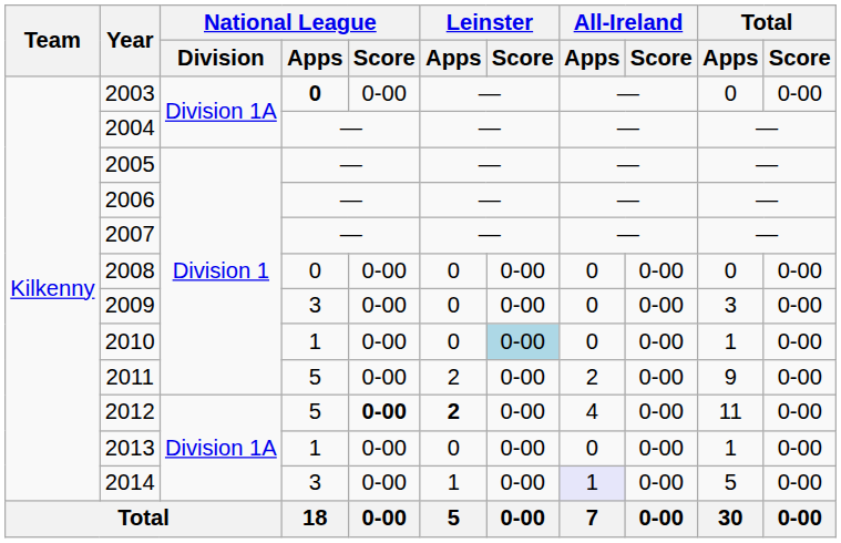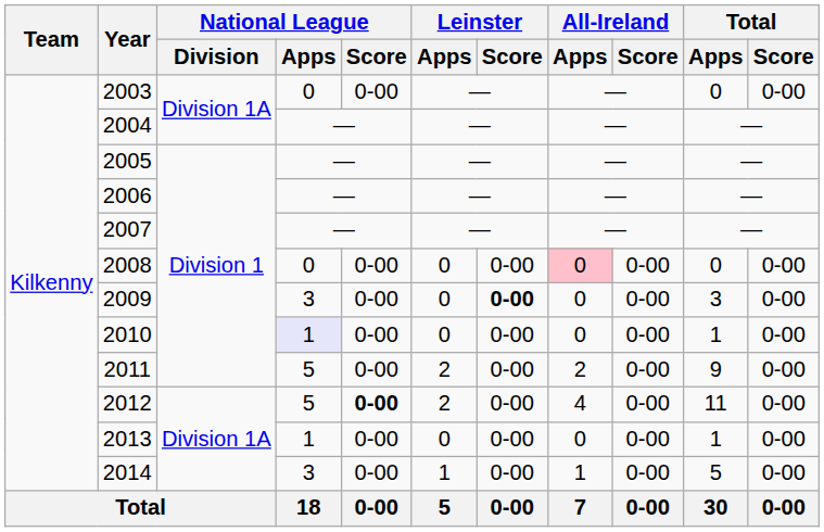2003 | National League / Apps: bold -> normal
2008 | All-Ireland / Apps: no background -> pink background
2009 | Leinster / Score: normal -> bold
2010 | National League / Apps: no background -> lavender background
2010 | Leinster / Score: lightblue background -> no background
2012 | Leinster / Apps: bold -> normal
2014 | All-Ireland / Apps: lavender background -> no background
